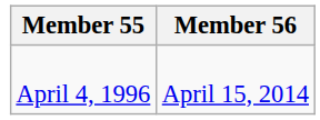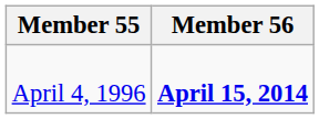April 4, 1996 | Member 56: normal -> bold
